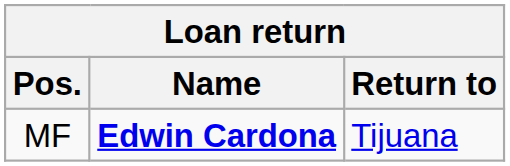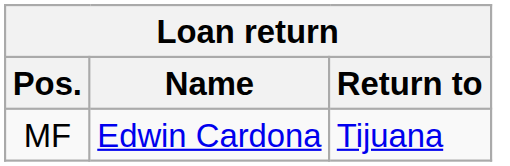MF | Name: bold -> normal
